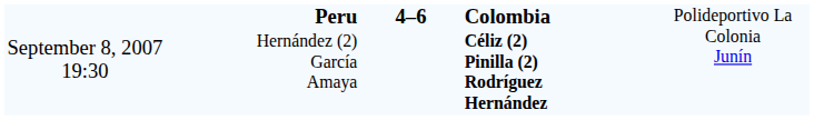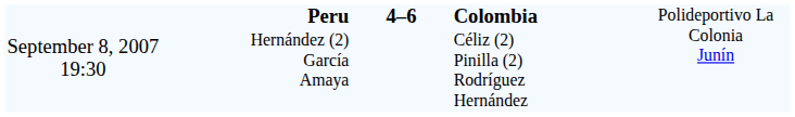Hernández (2) García Amaya | column 4: bold -> normal
